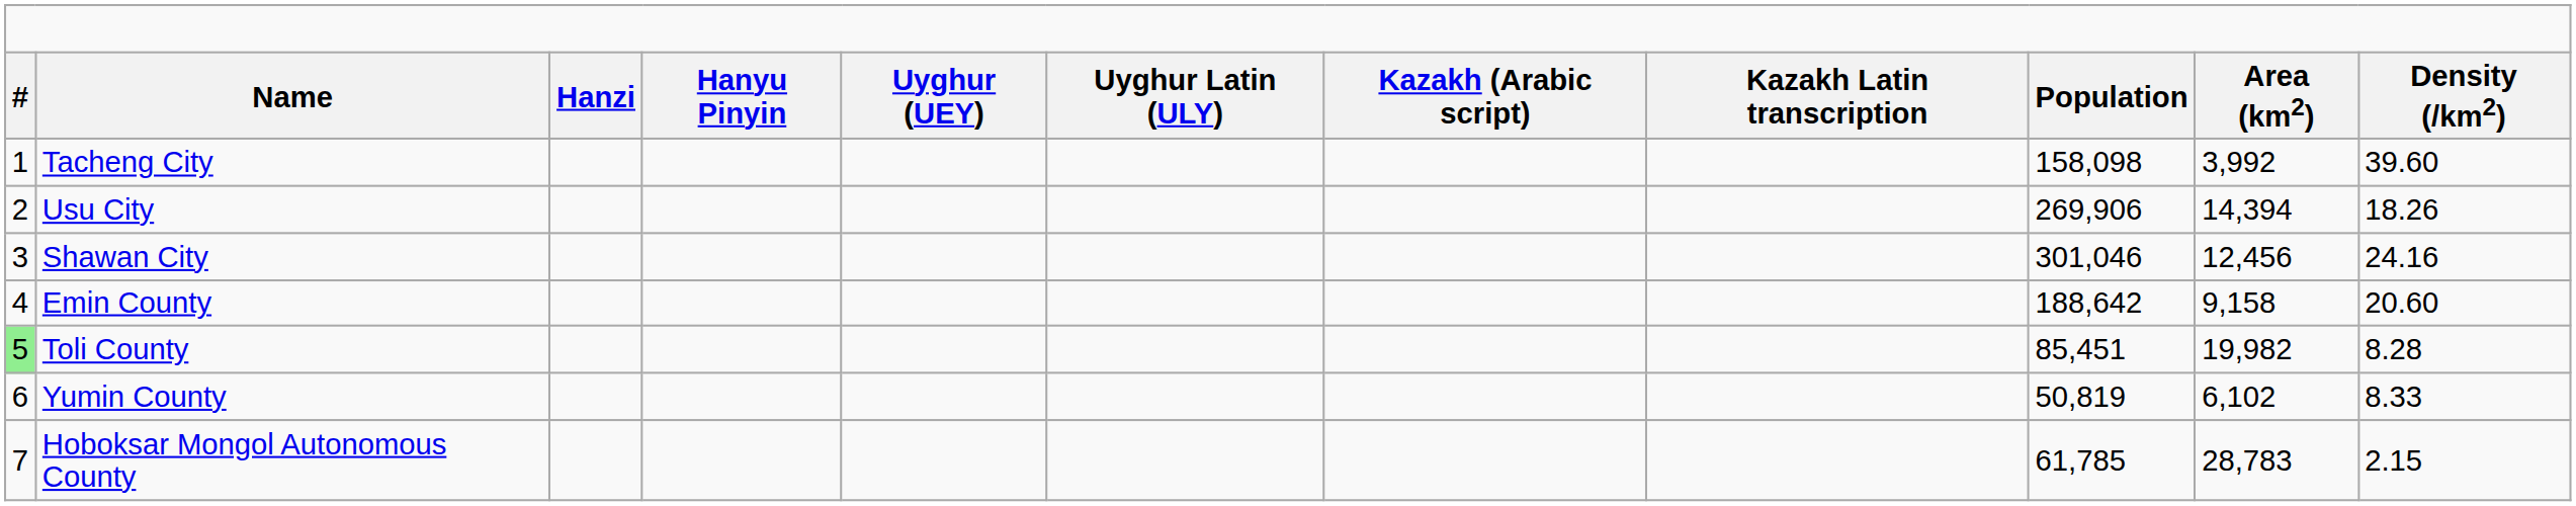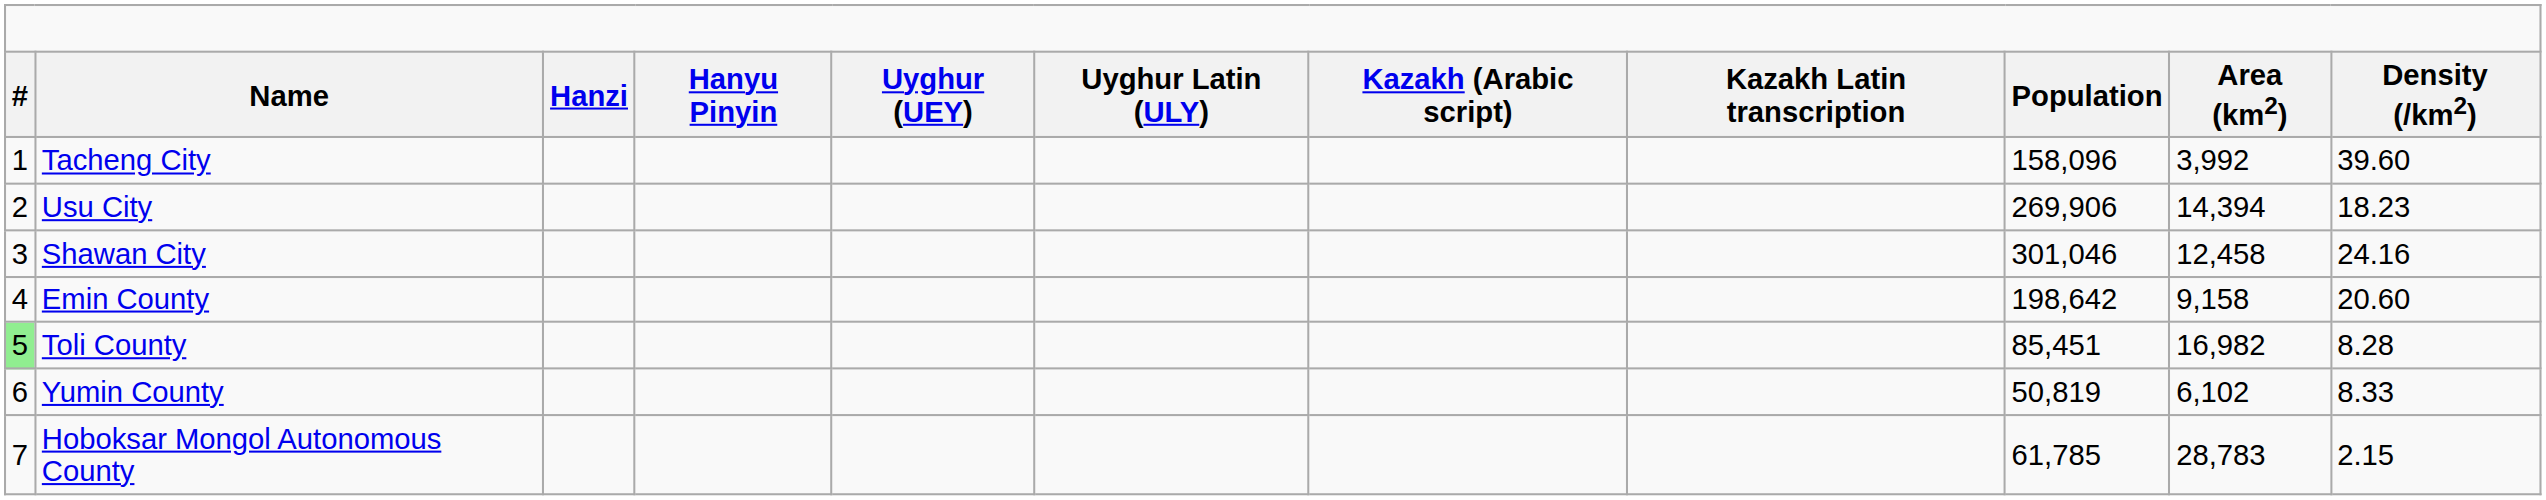Tacheng City | column 9: 158,098 -> 158,096
Usu City | column 11: 18.26 -> 18.23
Shawan City | column 10: 12,456 -> 12,458
Emin County | column 9: 188,642 -> 198,642
Toli County | column 10: 19,982 -> 16,982
